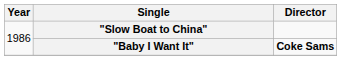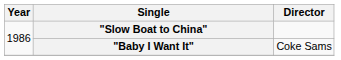"Baby I Want It" | Director: bold -> normal
